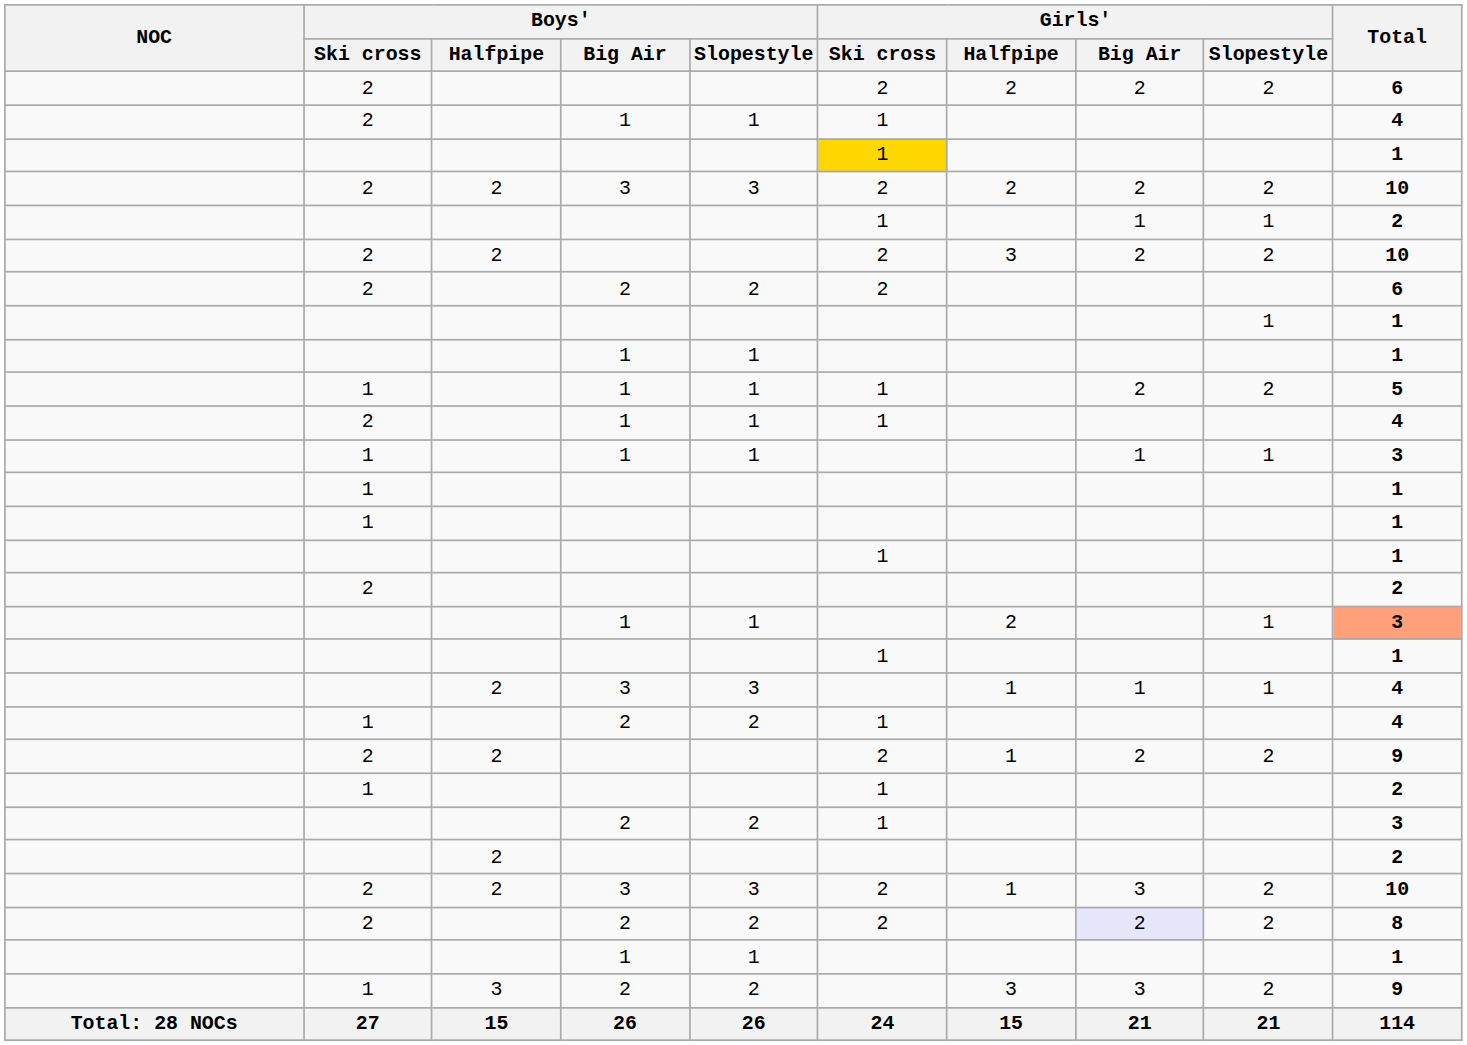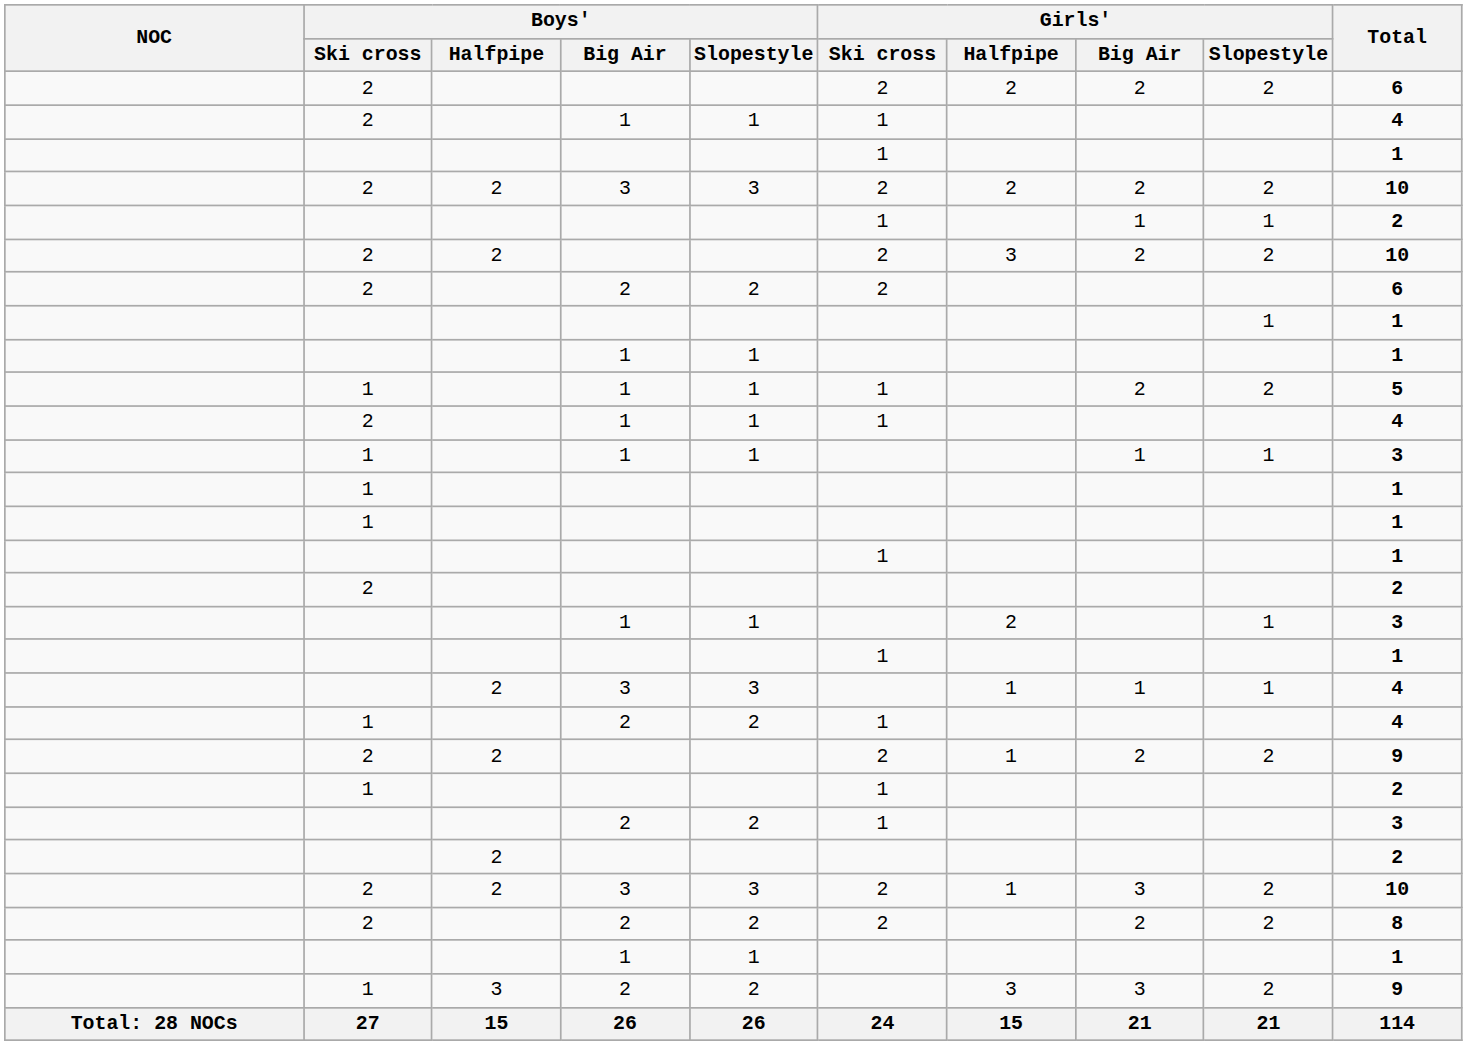row 5 | Girls' / Ski cross: gold background -> no background
row 19 | Total: lightsalmon background -> no background
row 28 | Girls' / Big Air: lavender background -> no background
